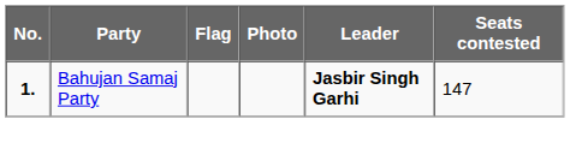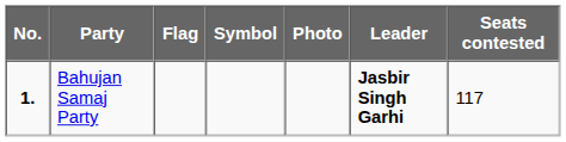+ column: Symbol
Bahujan Samaj Party | Seats contested: 147 -> 117
